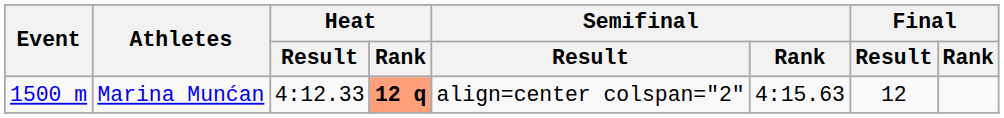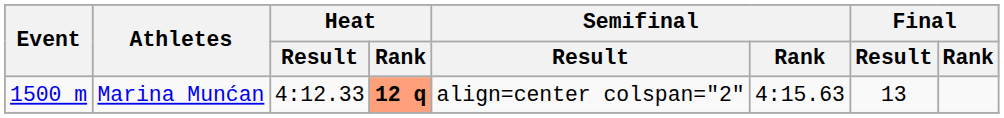Marina Munćan | Final / Result: 12 -> 13
